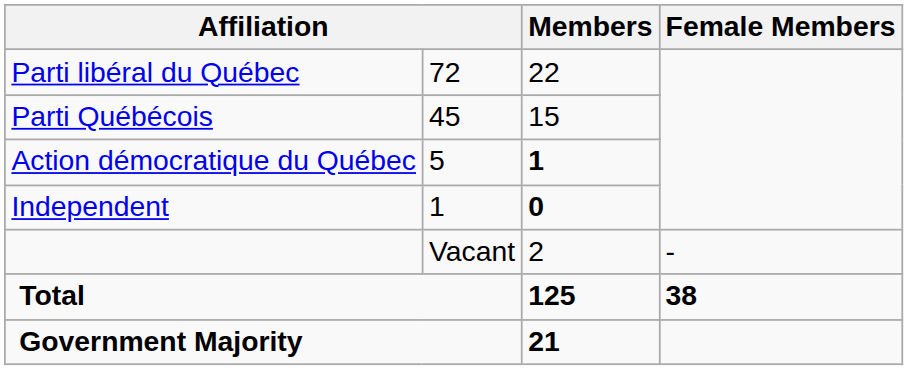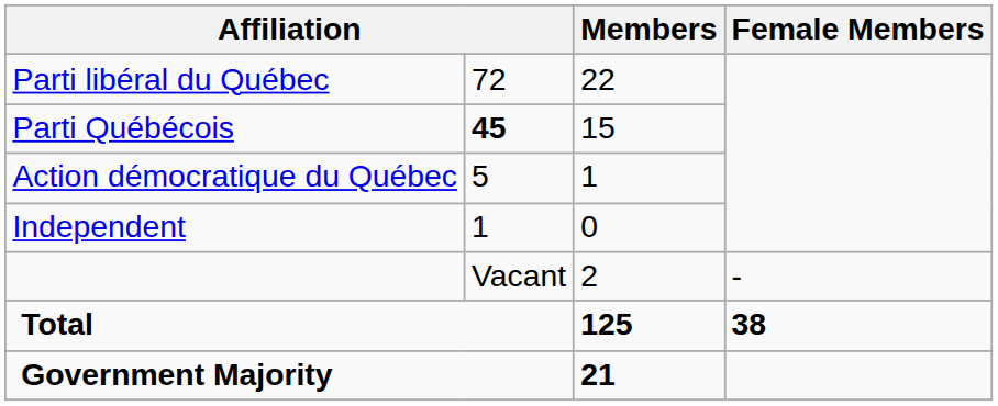Parti Québécois | column 2: normal -> bold
Action démocratique du Québec | Members: bold -> normal
Independent | Members: bold -> normal
